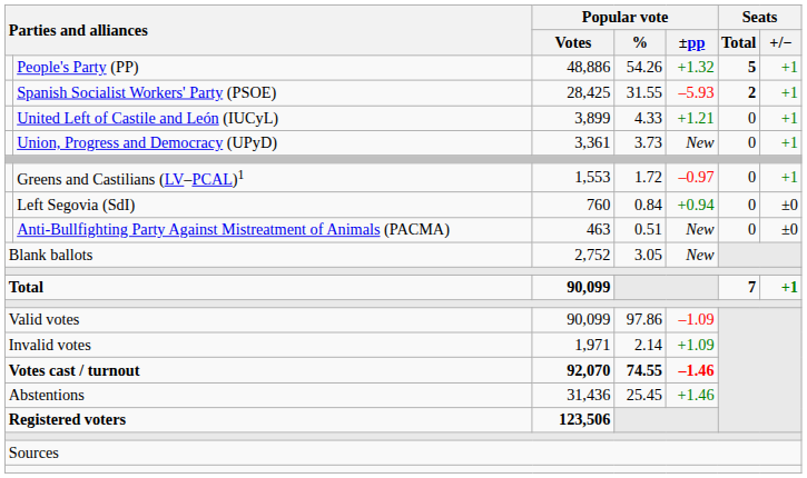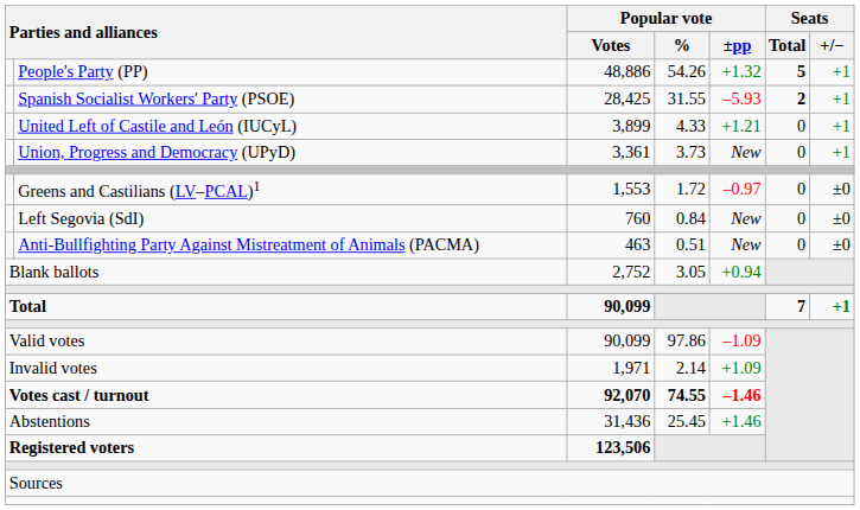Greens and Castilians (LV–PCAL)1 | Seats / +/−: +1 -> ±0
Left Segovia (SdI) | Popular vote / ±pp: +0.94 -> New
Blank ballots | Popular vote / ±pp: New -> +0.94
